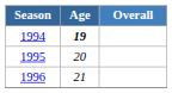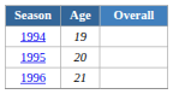1994 | Age: bold -> normal
